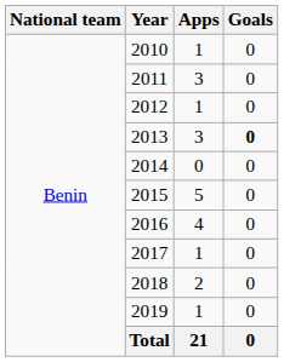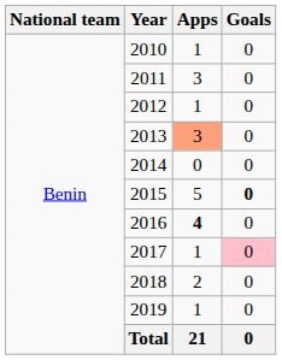2013 | Apps: no background -> lightsalmon background
2013 | Goals: bold -> normal
2015 | Goals: normal -> bold
2016 | Apps: normal -> bold
2017 | Goals: no background -> pink background
